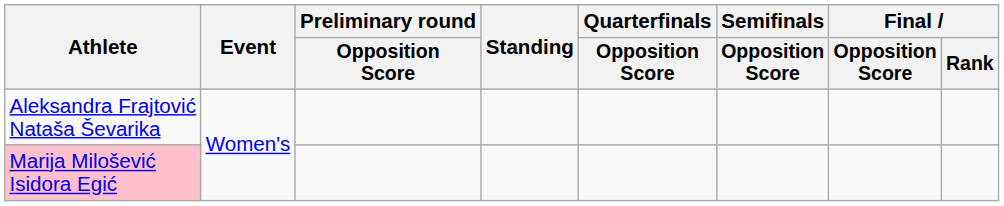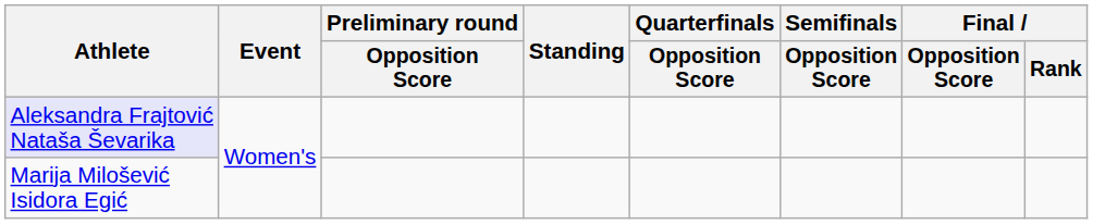Aleksandra Frajtović Nataša Ševarika | Athlete: no background -> lavender background
Marija Milošević Isidora Egić | Athlete: pink background -> no background
